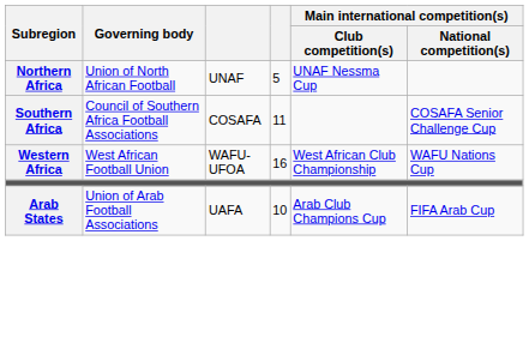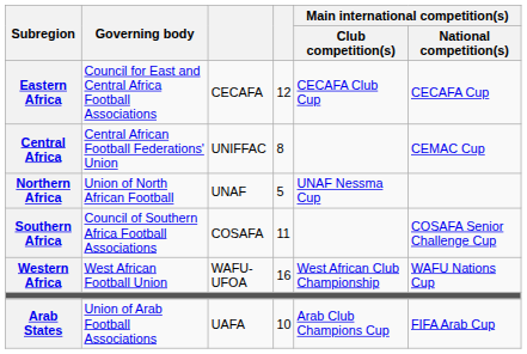+ row: Eastern Africa | Council for East and Central Africa Football Associations | CECAFA | 12 | CECAFA Club Cup | CECAFA Cup
+ row: Central Africa | Central African Football Federations' Union | UNIFFAC | 8 | CEMAC Cup
